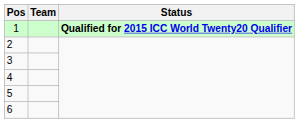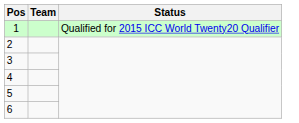1 | Status: bold -> normal
